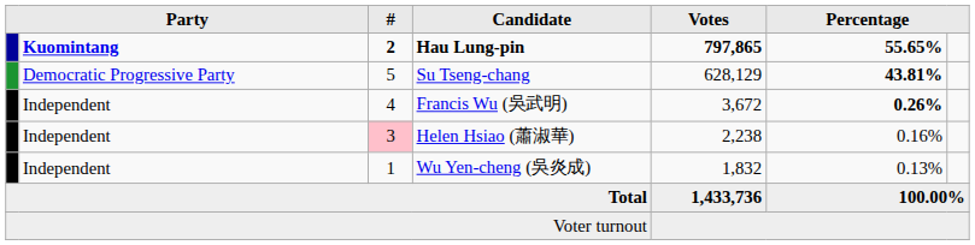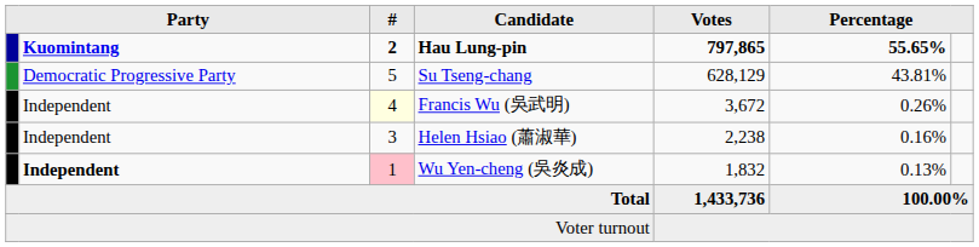Su Tseng-chang | column 6: bold -> normal
Francis Wu (吳武明) | #: no background -> lightyellow background
Francis Wu (吳武明) | column 6: bold -> normal
Helen Hsiao (蕭淑華) | #: pink background -> no background
Wu Yen-cheng (吳炎成) | column 2: normal -> bold
Wu Yen-cheng (吳炎成) | #: no background -> pink background
